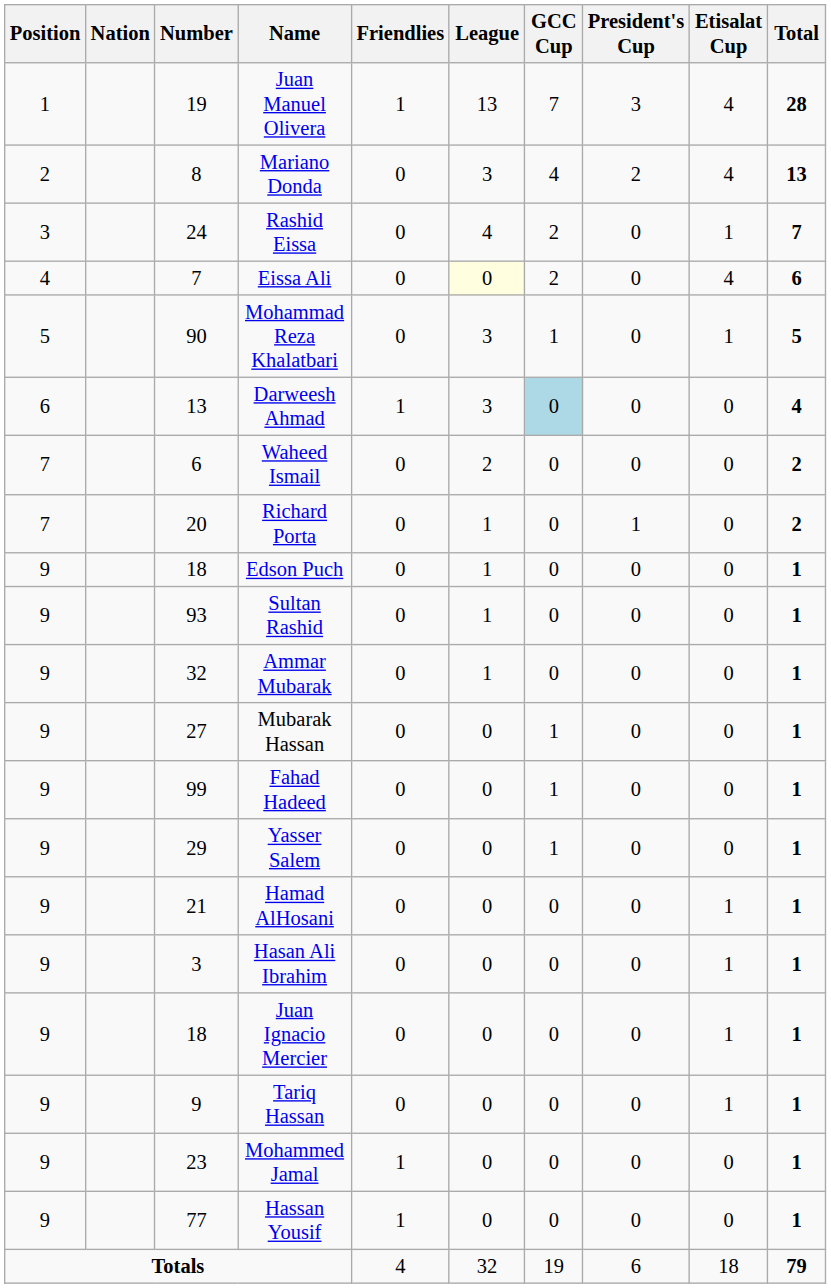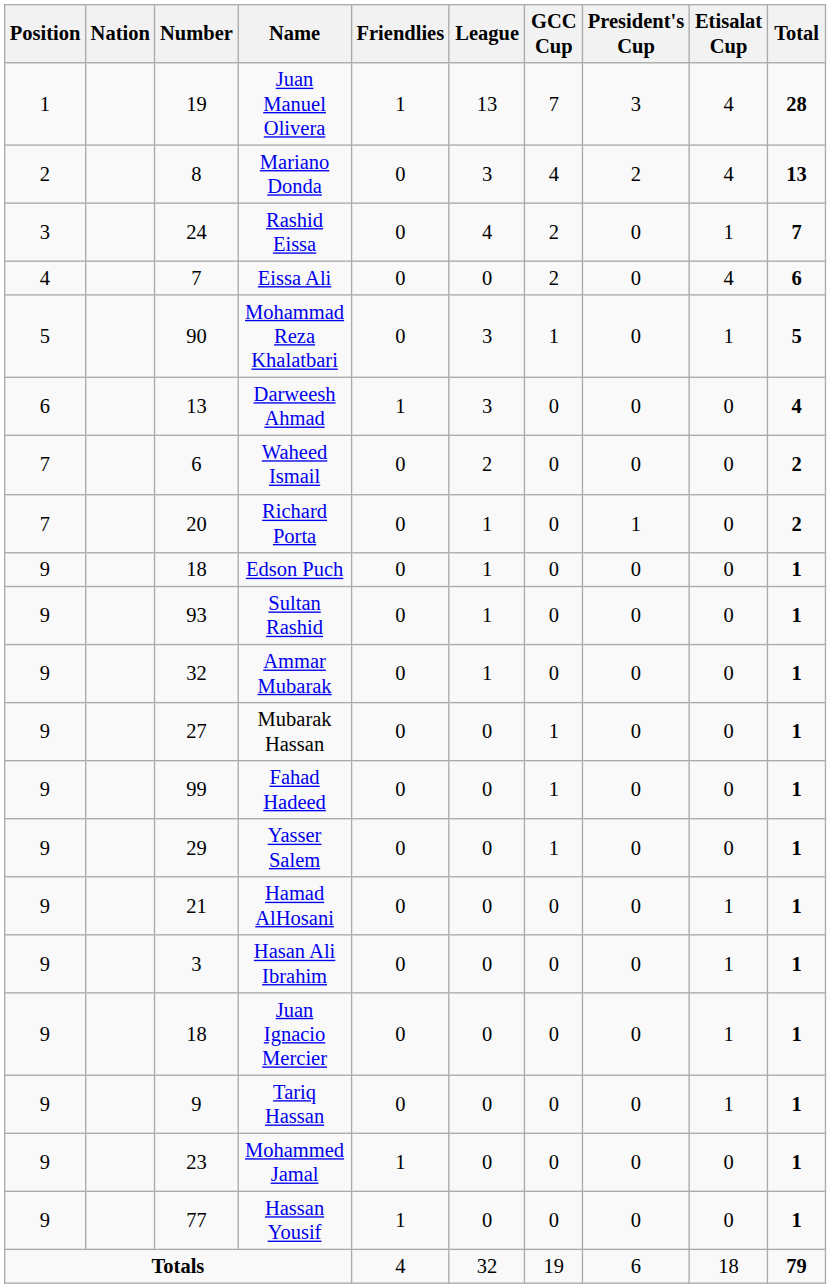Eissa Ali | League: lightyellow background -> no background
Darweesh Ahmad | GCC Cup: lightblue background -> no background
